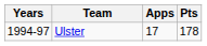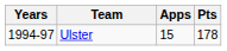Ulster | Apps: 17 -> 15
